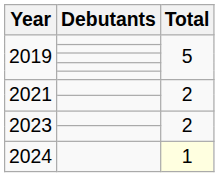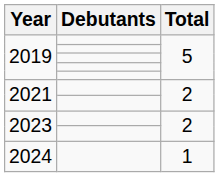2024 | Total: lightyellow background -> no background
